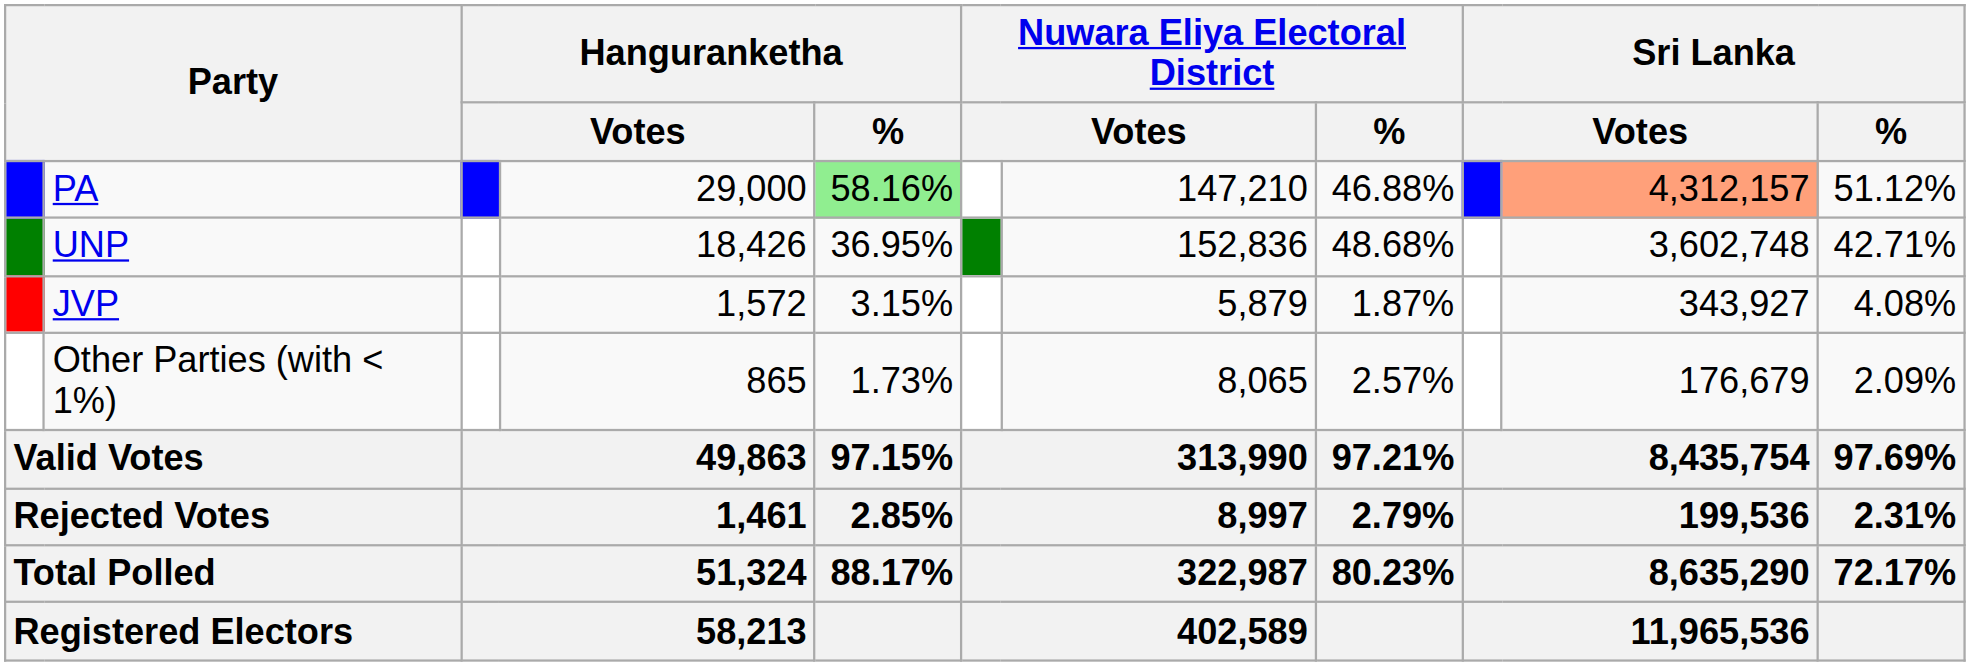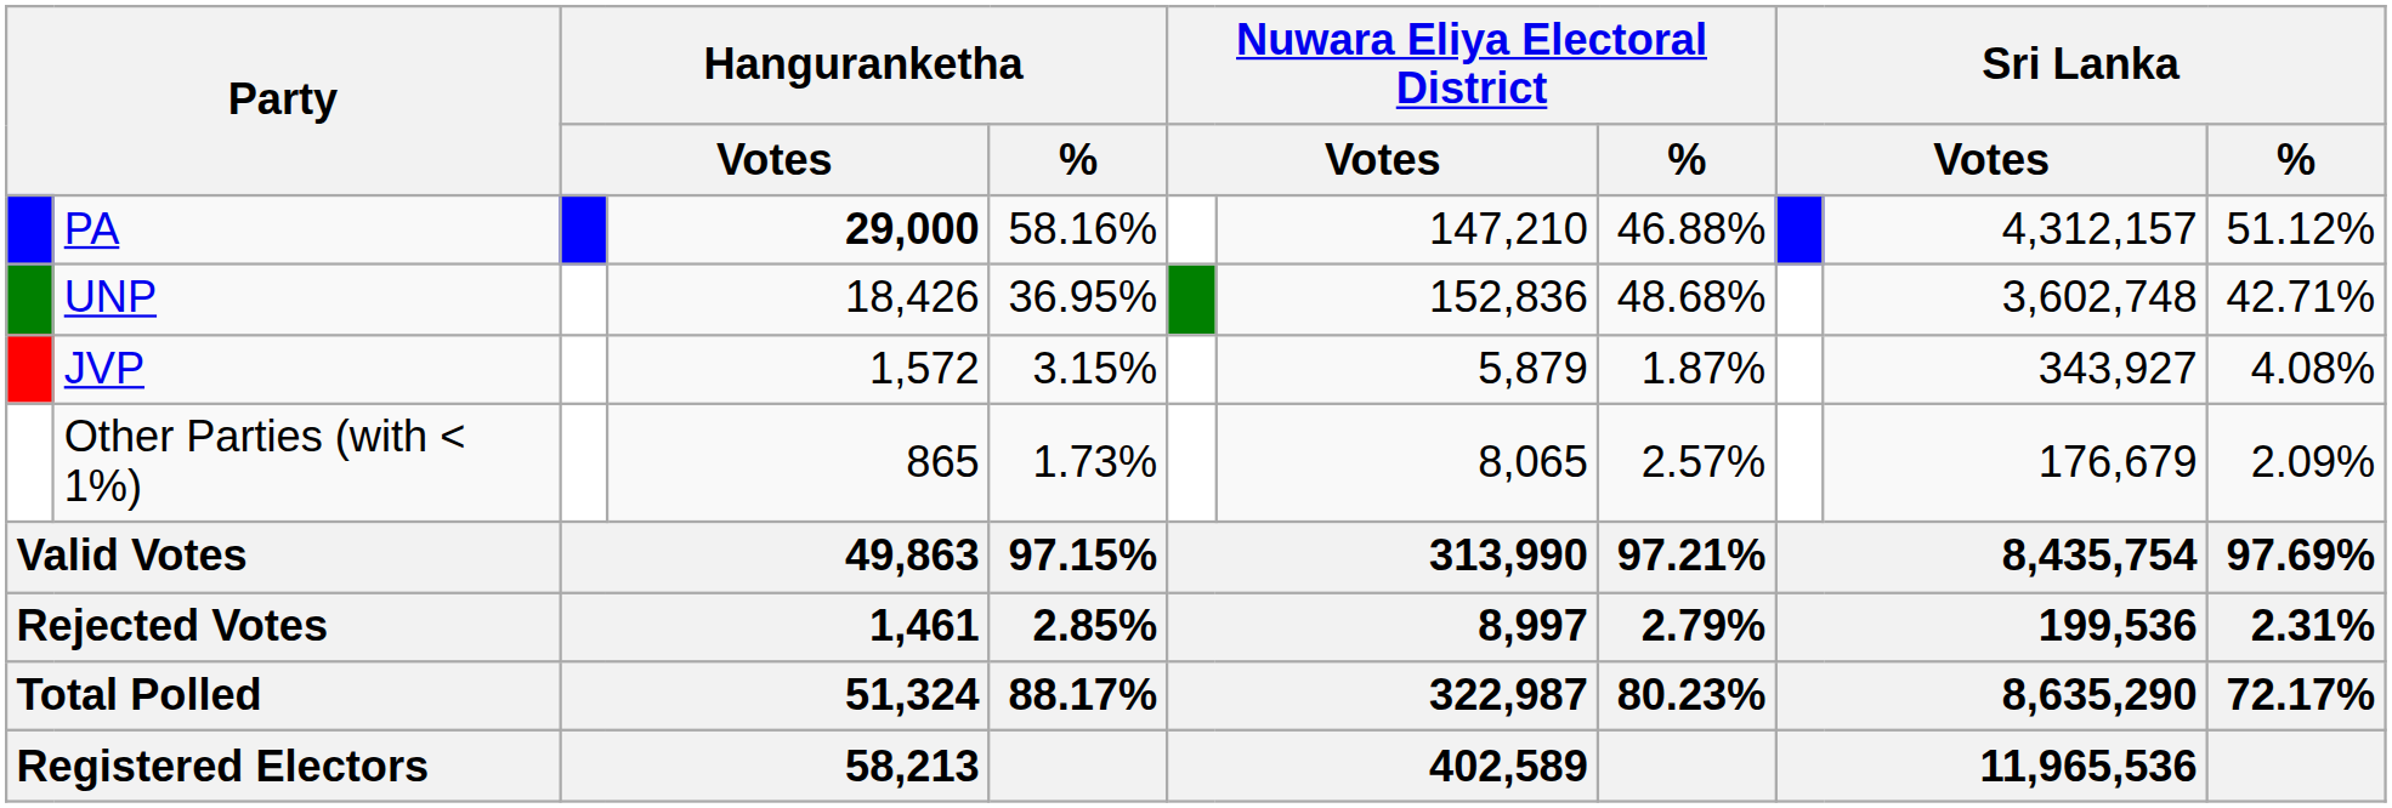PA | column 4: normal -> bold
PA | Hanguranketha / %: lightgreen background -> no background
PA | column 10: lightsalmon background -> no background
